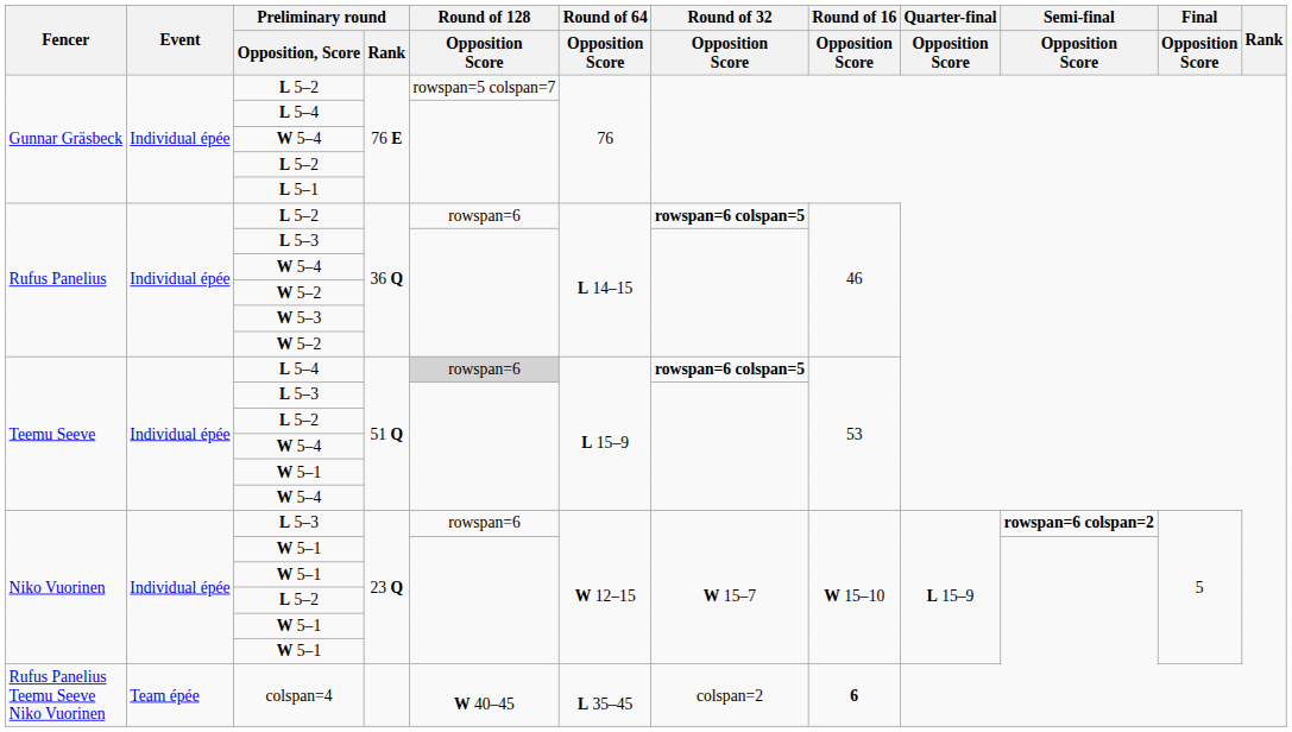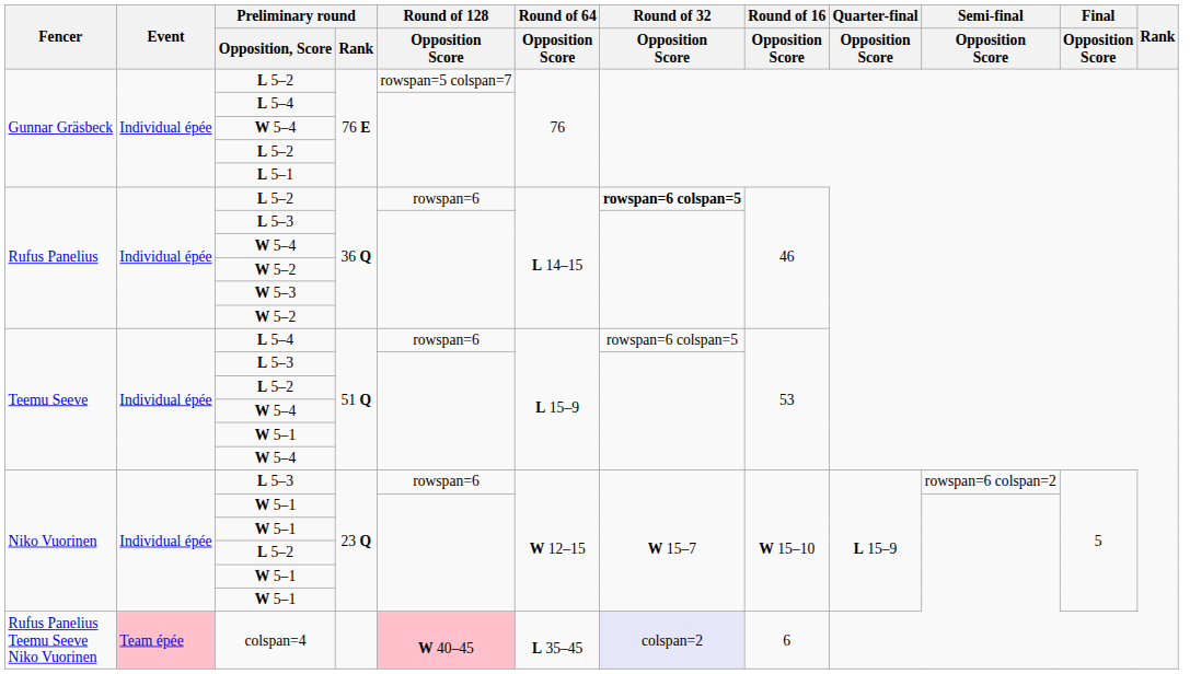Teemu Seeve / L 5–4 | Round of 128 / Opposition Score: lightgrey background -> no background
Teemu Seeve / L 5–4 | Round of 32 / Opposition Score: bold -> normal
Niko Vuorinen / L 5–3 | Semi-final / Opposition Score: bold -> normal
colspan=4 | Event: no background -> pink background
colspan=4 | Round of 128 / Opposition Score: no background -> pink background
colspan=4 | Round of 32 / Opposition Score: no background -> lavender background
colspan=4 | Round of 16 / Opposition Score: bold -> normal
